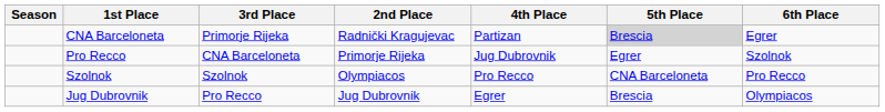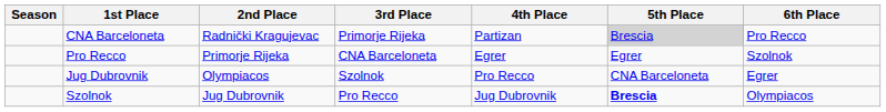columns swapped: 2nd Place <-> 3rd Place
row 2 | 6th Place: Egrer -> Pro Recco
row 3 | 4th Place: Jug Dubrovnik -> Egrer
row 4 | 1st Place: Szolnok -> Jug Dubrovnik
row 4 | 6th Place: Pro Recco -> Egrer
row 5 | 1st Place: Jug Dubrovnik -> Szolnok
row 5 | 4th Place: Egrer -> Jug Dubrovnik
row 5 | 5th Place: normal -> bold
